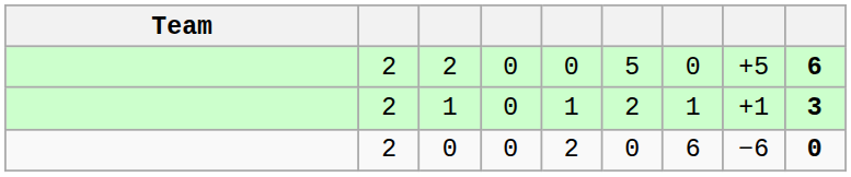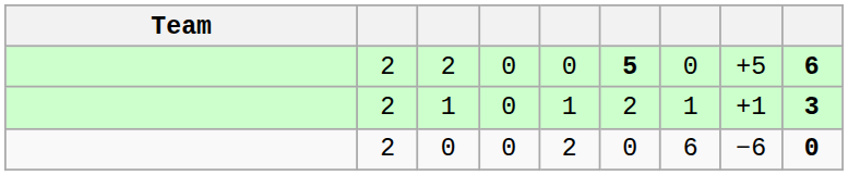row 2 | column 6: normal -> bold
